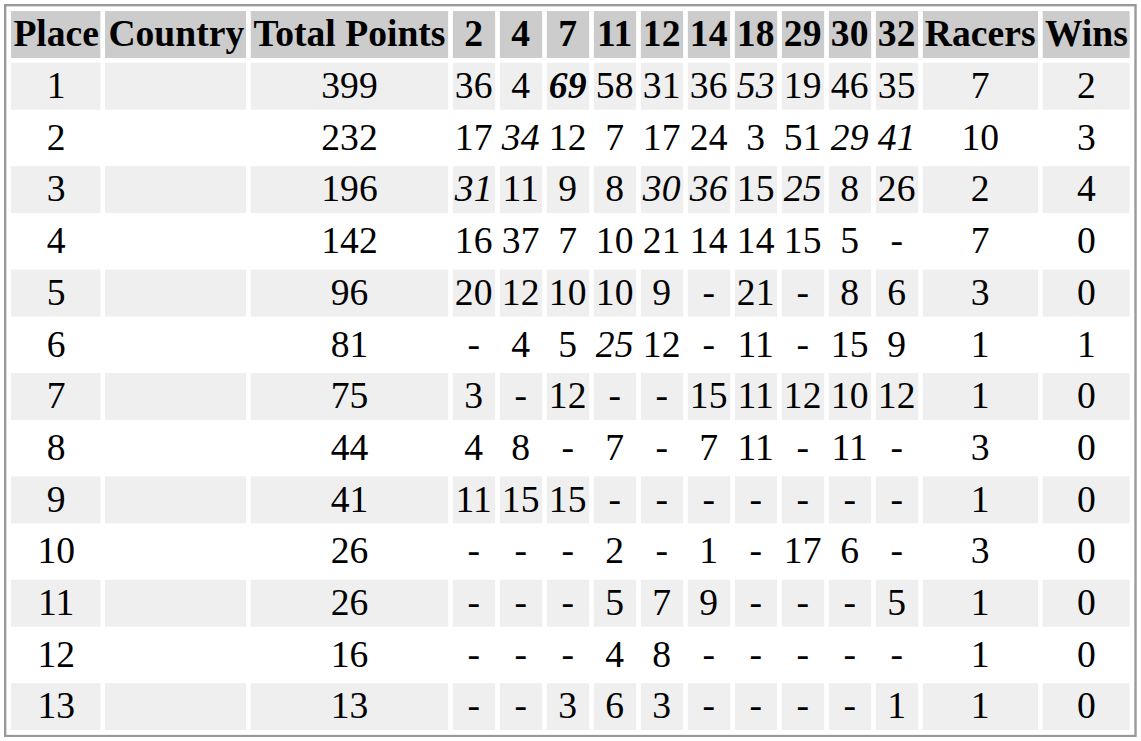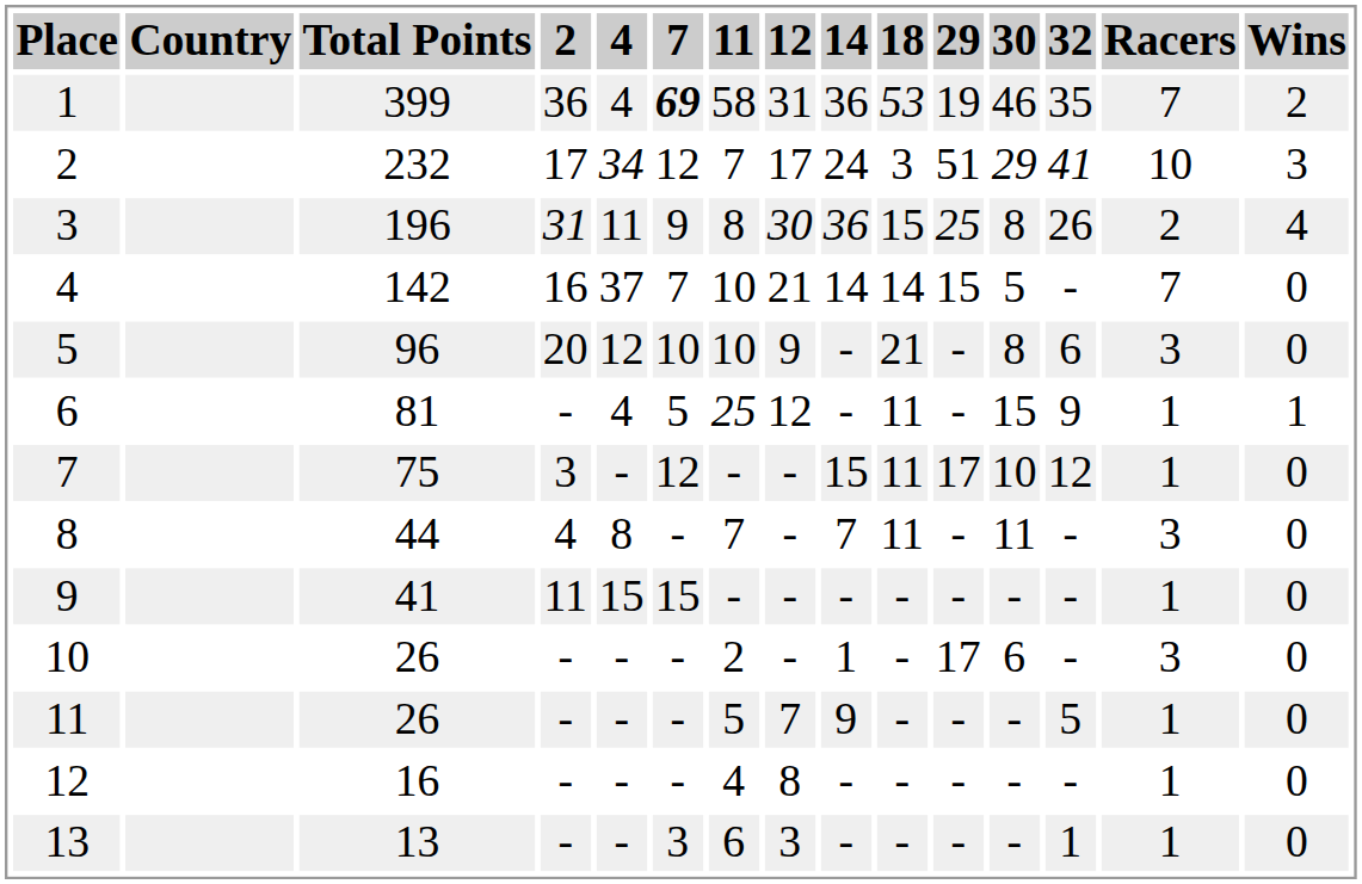row 8 | 29: 12 -> 17
